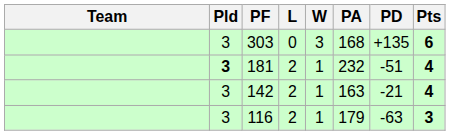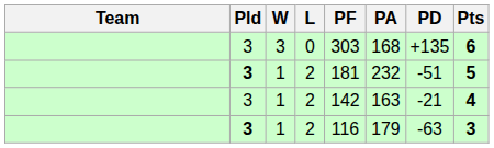columns swapped: W <-> PF
row 3 | Pts: 4 -> 5
row 5 | Pld: normal -> bold
